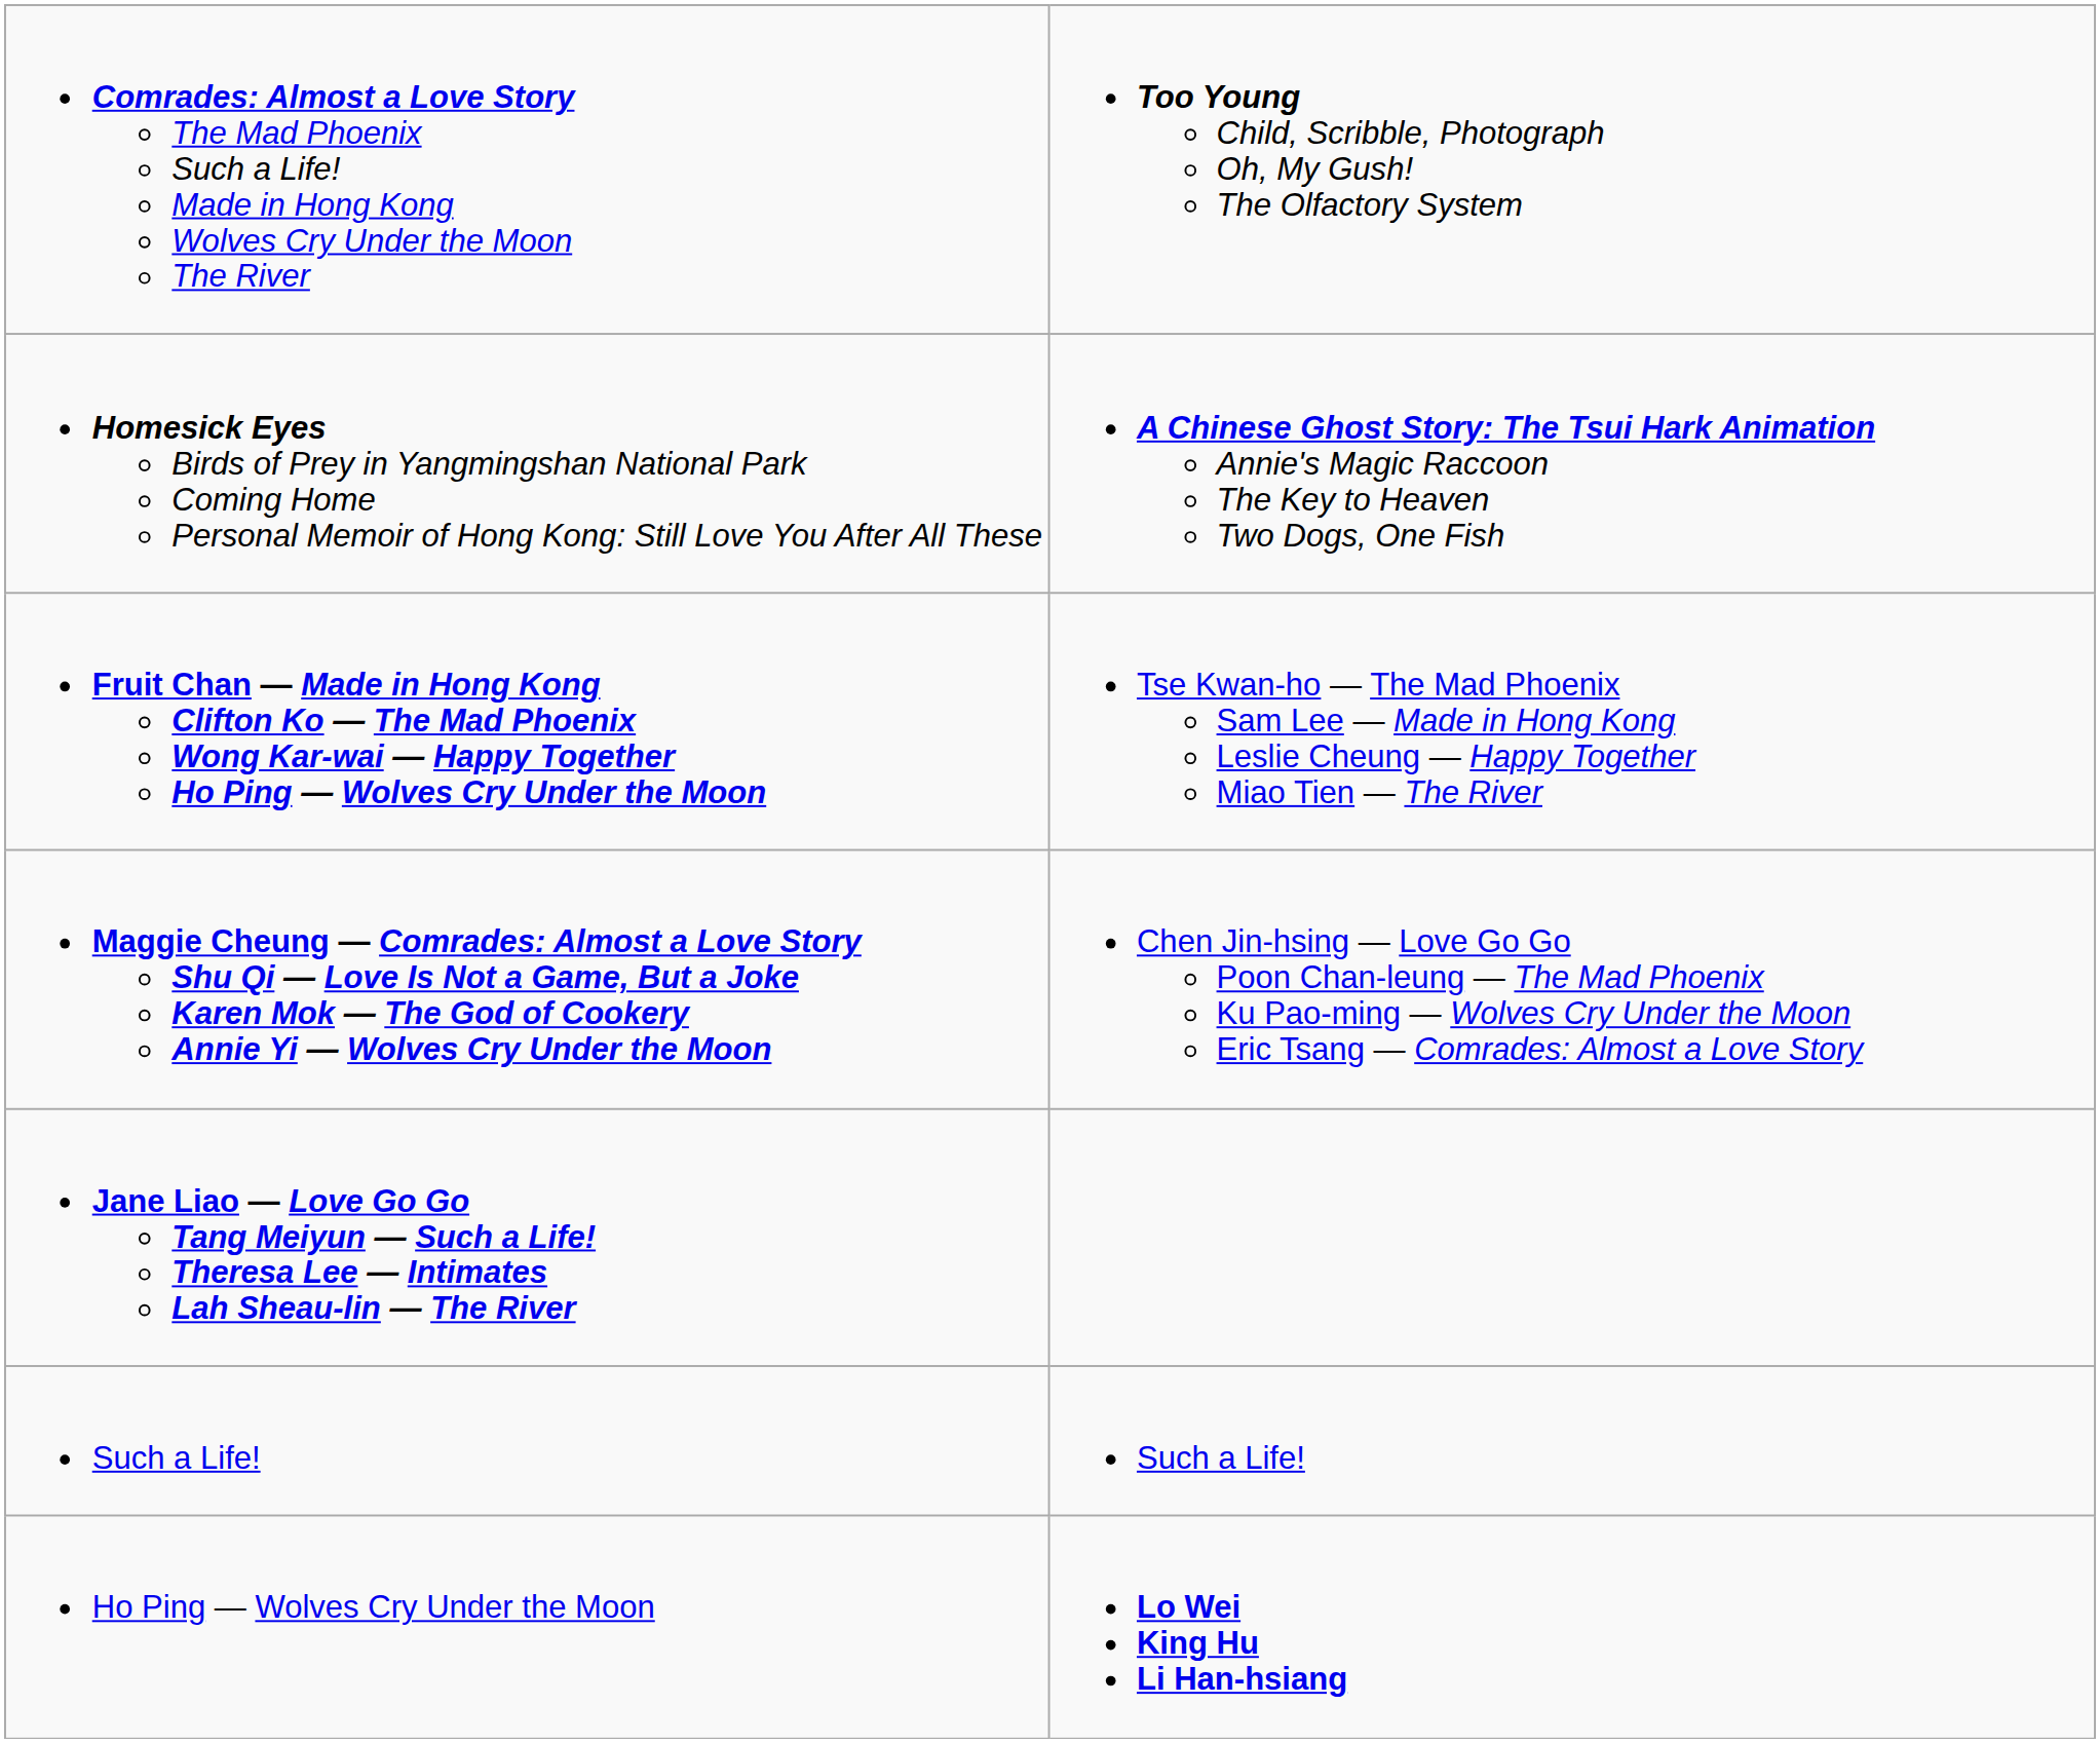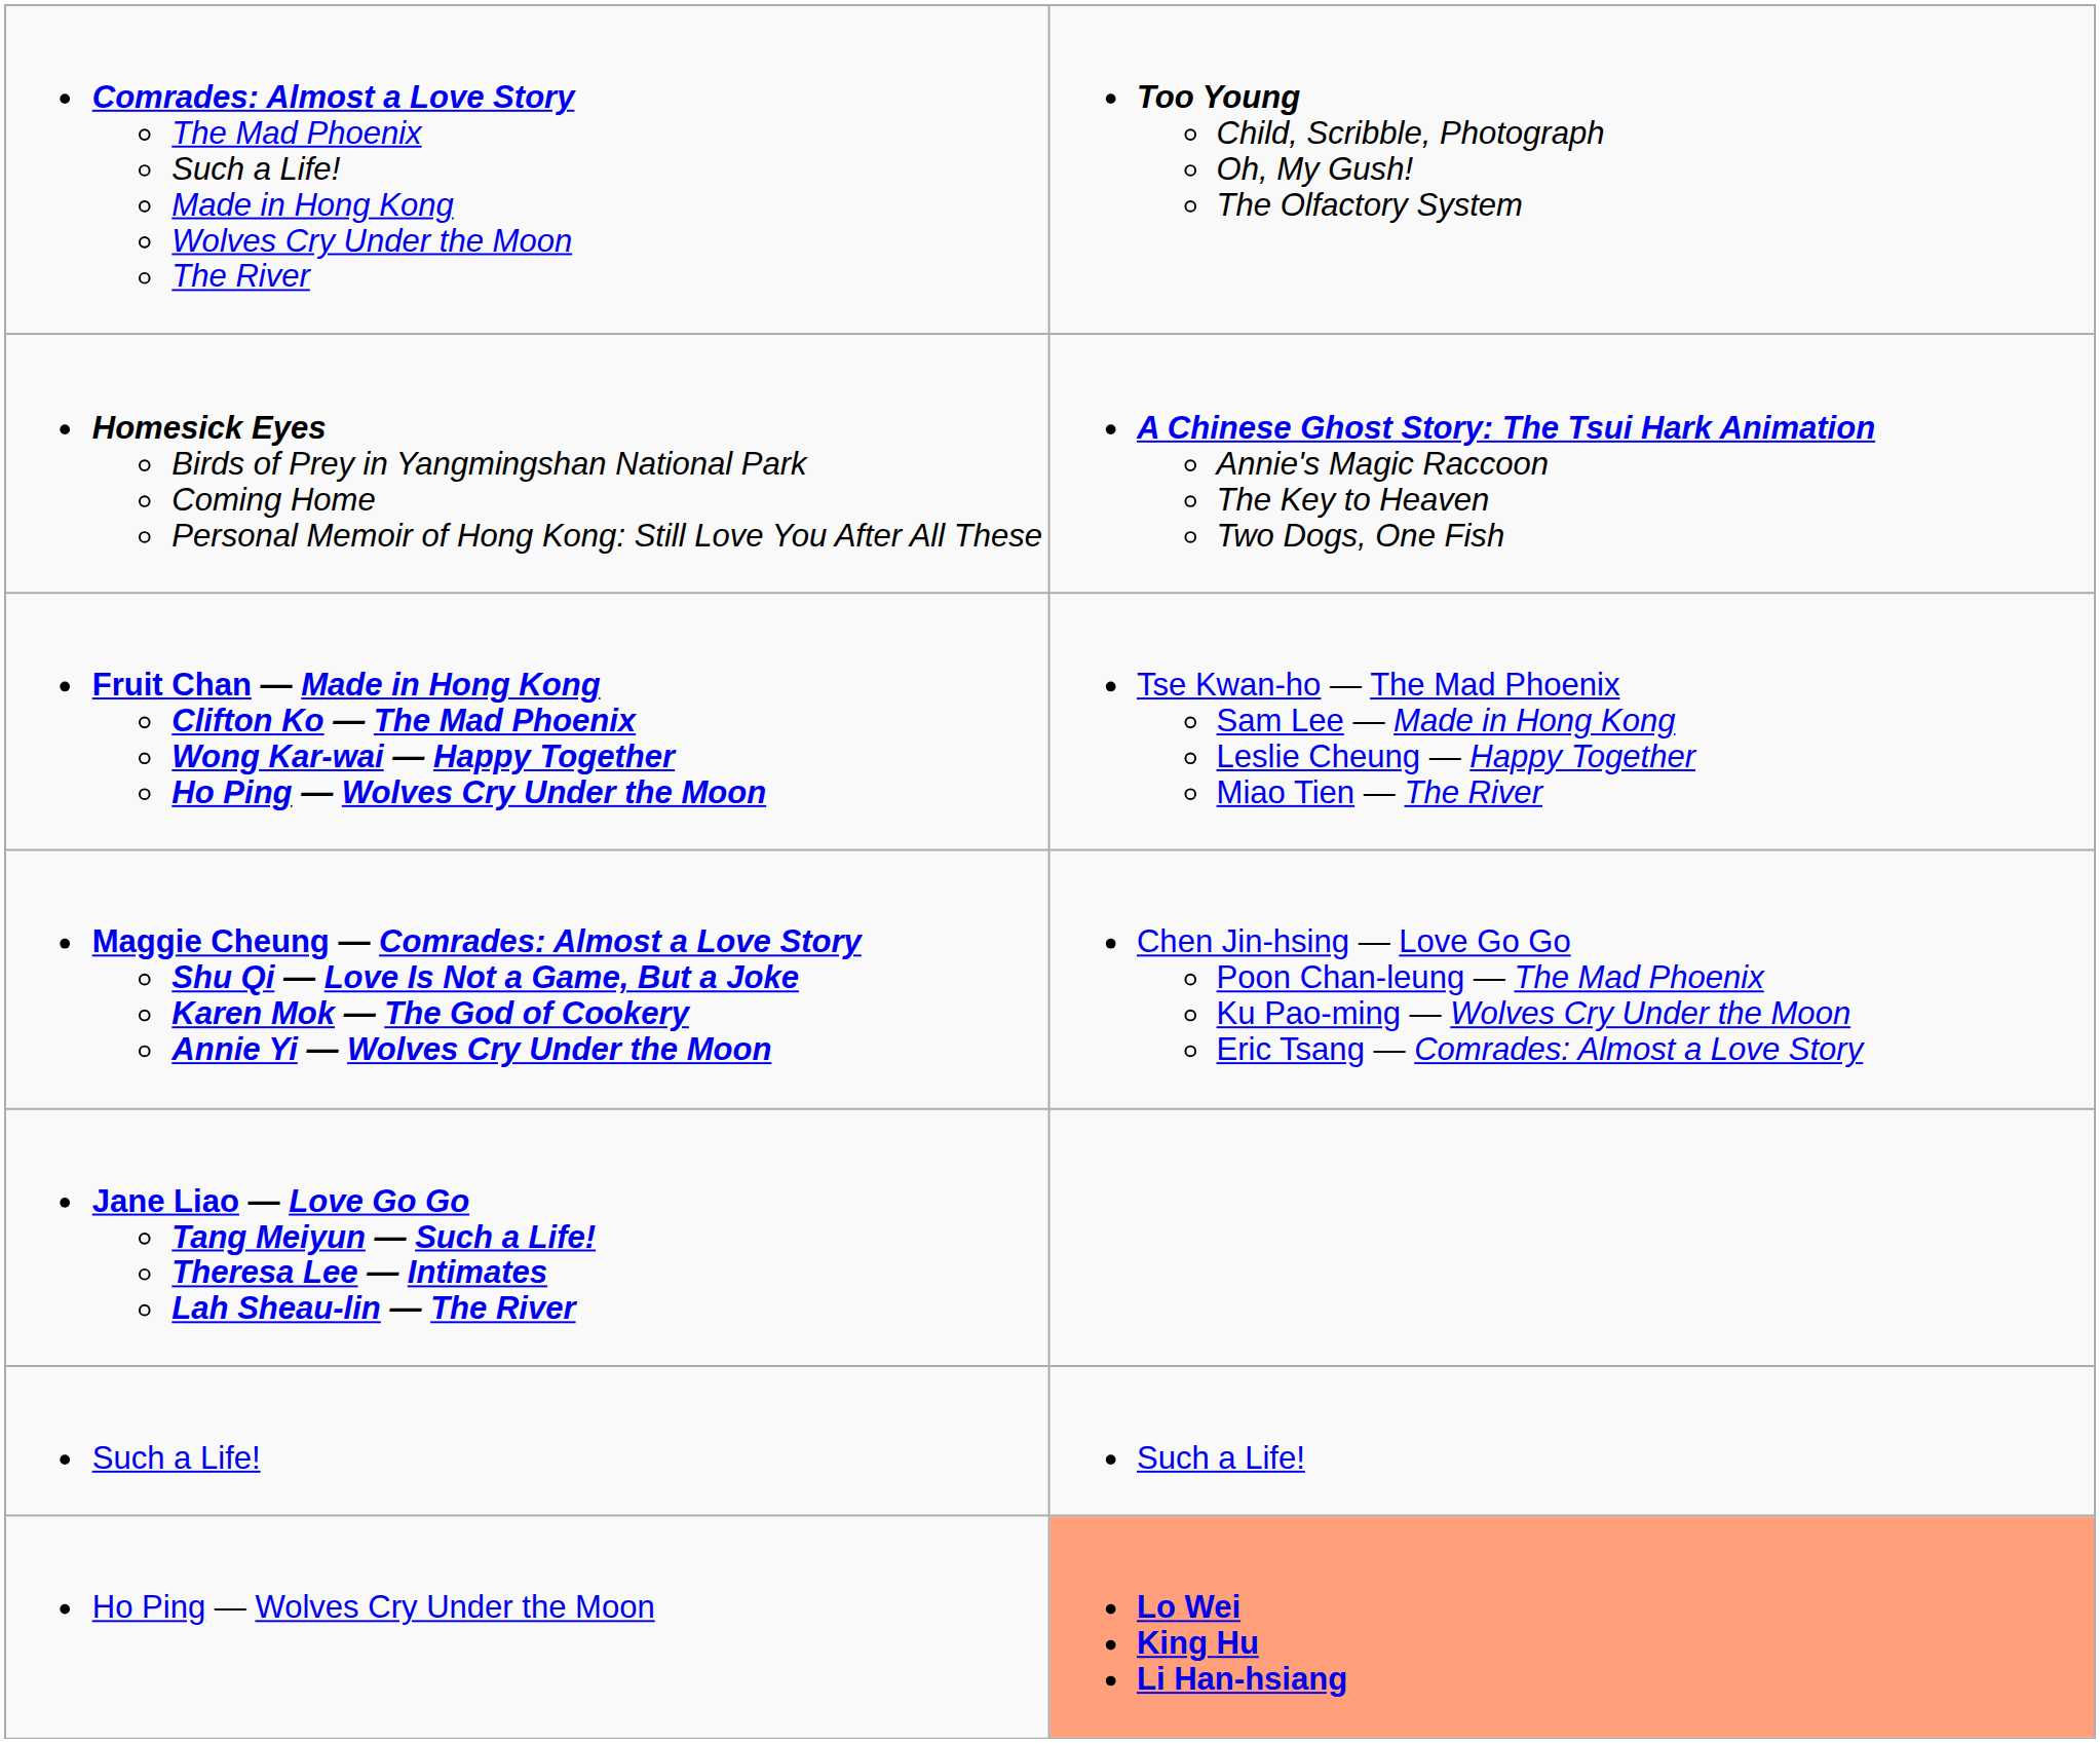Ho Ping — Wolves Cry Under the Moon | column 2: no background -> lightsalmon background
